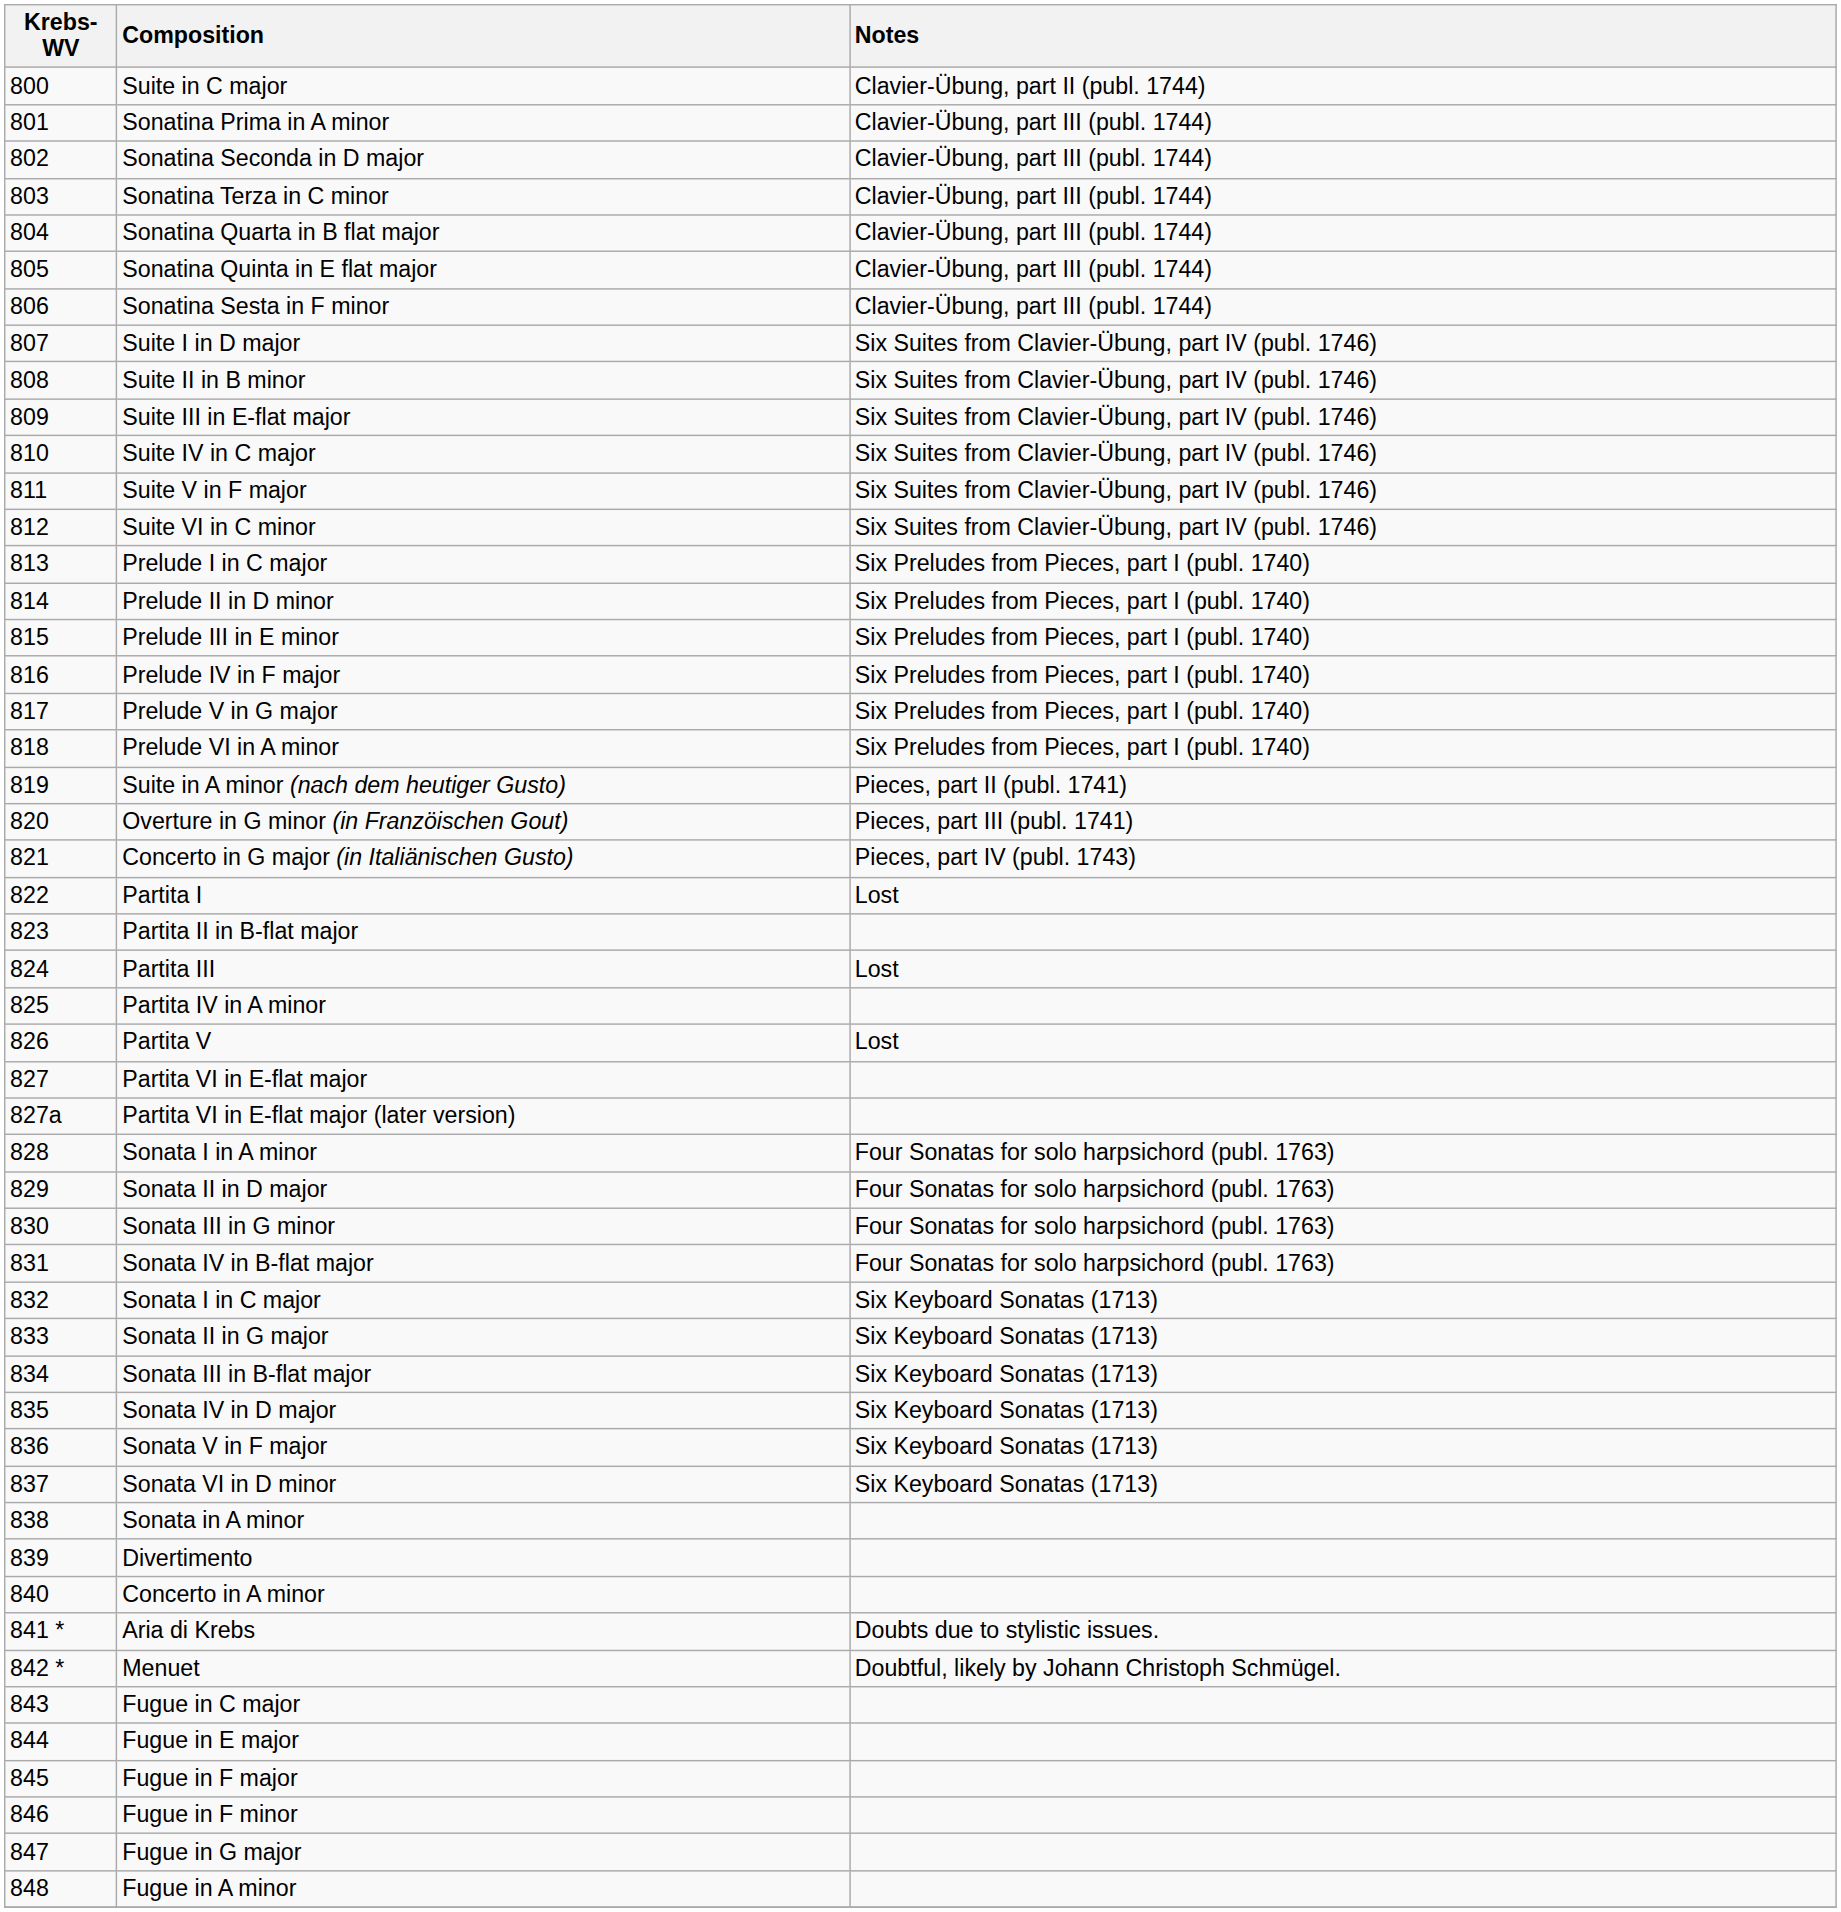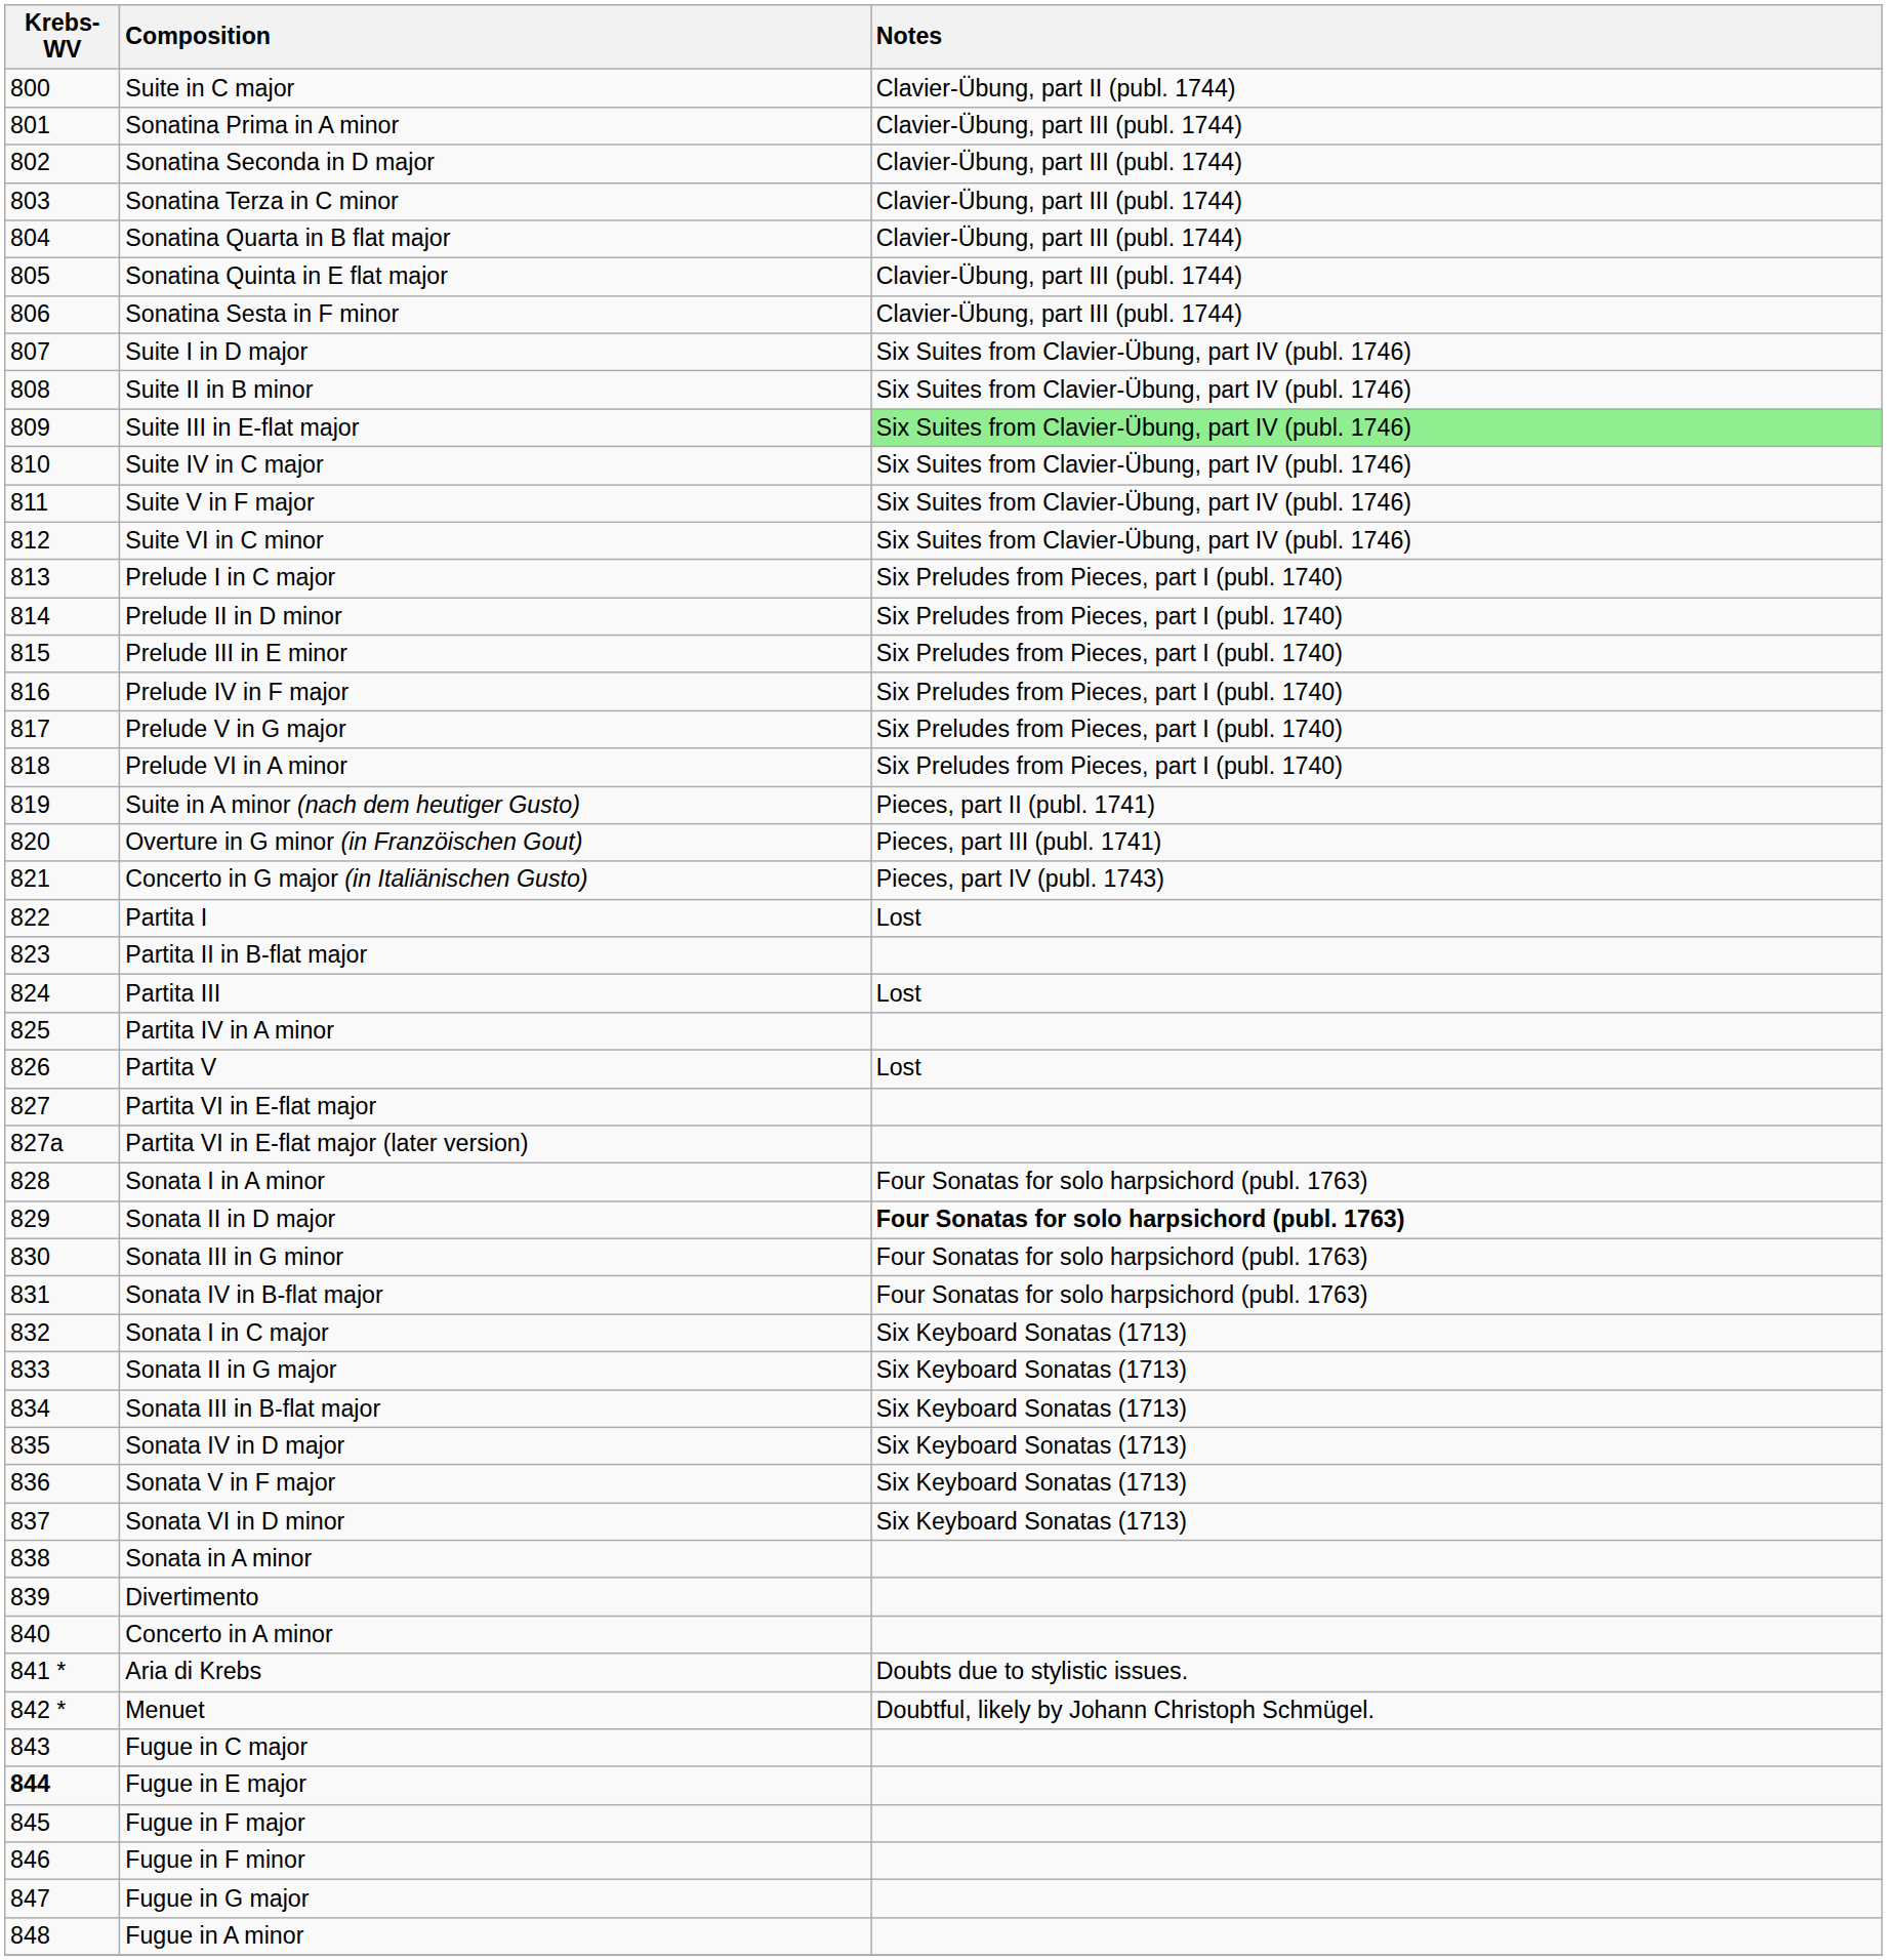Suite III in E-flat major | Notes: no background -> lightgreen background
Sonata II in D major | Notes: normal -> bold
Fugue in E major | Krebs-WV: normal -> bold
